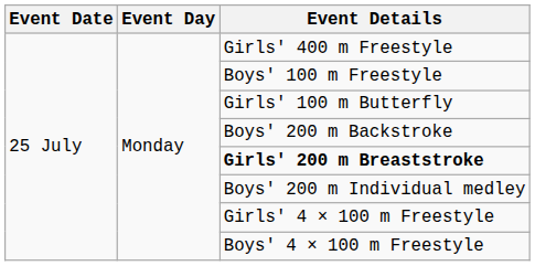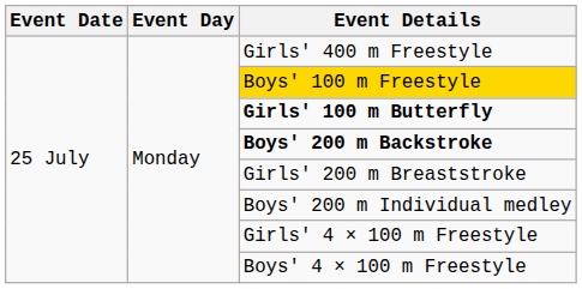Boys' 100 m Freestyle | Event Details: no background -> gold background
Girls' 100 m Butterfly | Event Details: normal -> bold
Boys' 200 m Backstroke | Event Details: normal -> bold
Girls' 200 m Breaststroke | Event Details: bold -> normal
